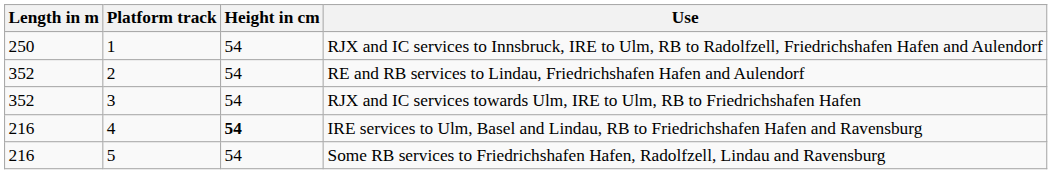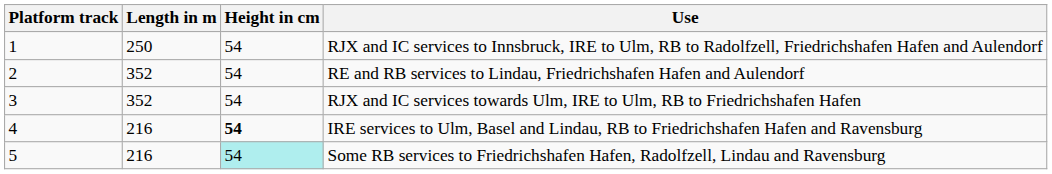columns swapped: Platform track <-> Length in m
row 6 | Height in cm: no background -> paleturquoise background
